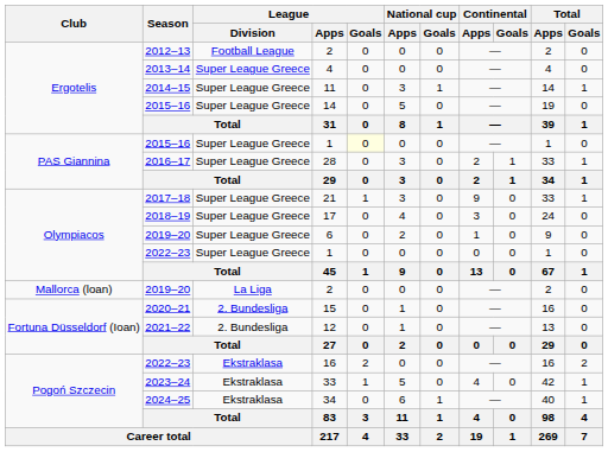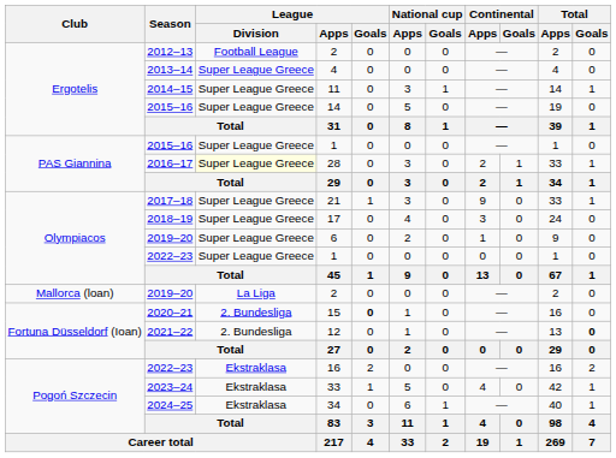2015–16 / 1 | League / Goals: lightyellow background -> no background
28 | League / Division: no background -> lightyellow background
15 | League / Goals: normal -> bold
12 | Total / Goals: normal -> bold
